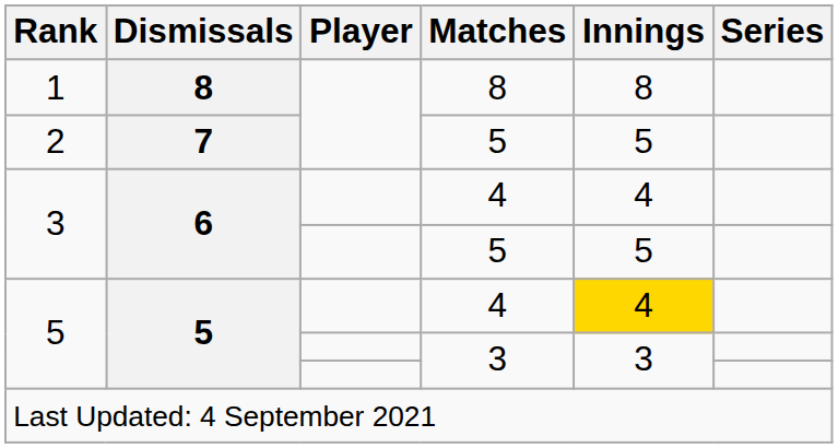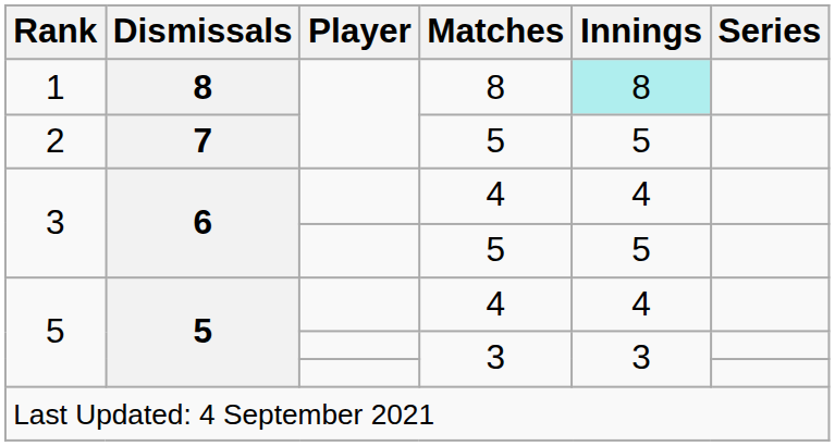1 | Innings: no background -> paleturquoise background
5 / 4 | Innings: gold background -> no background
